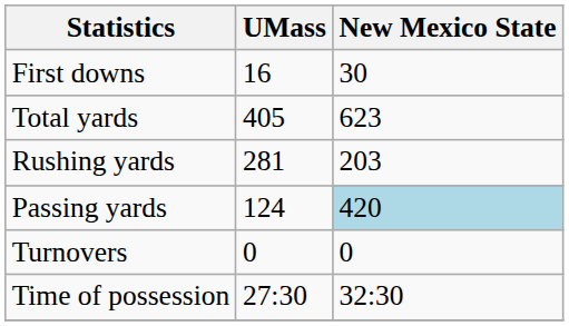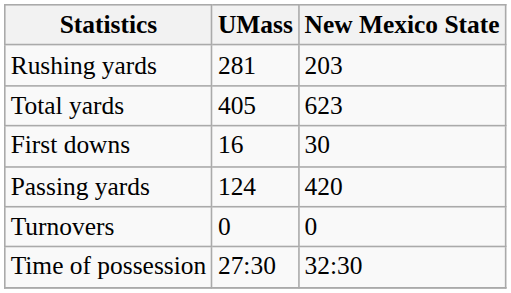rows swapped: First downs <-> Rushing yards
Passing yards | New Mexico State: lightblue background -> no background
